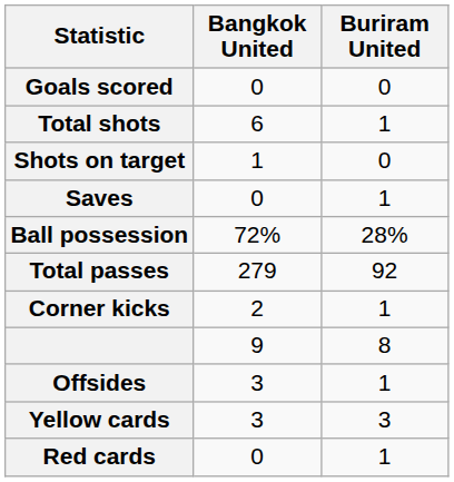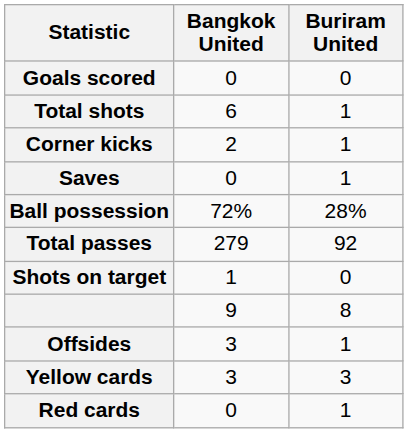rows swapped: Shots on target <-> Corner kicks
